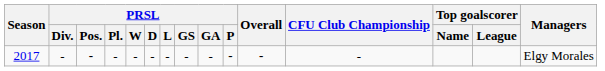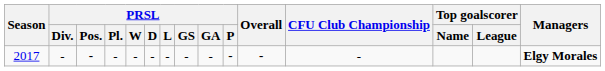2017 | Managers: normal -> bold
